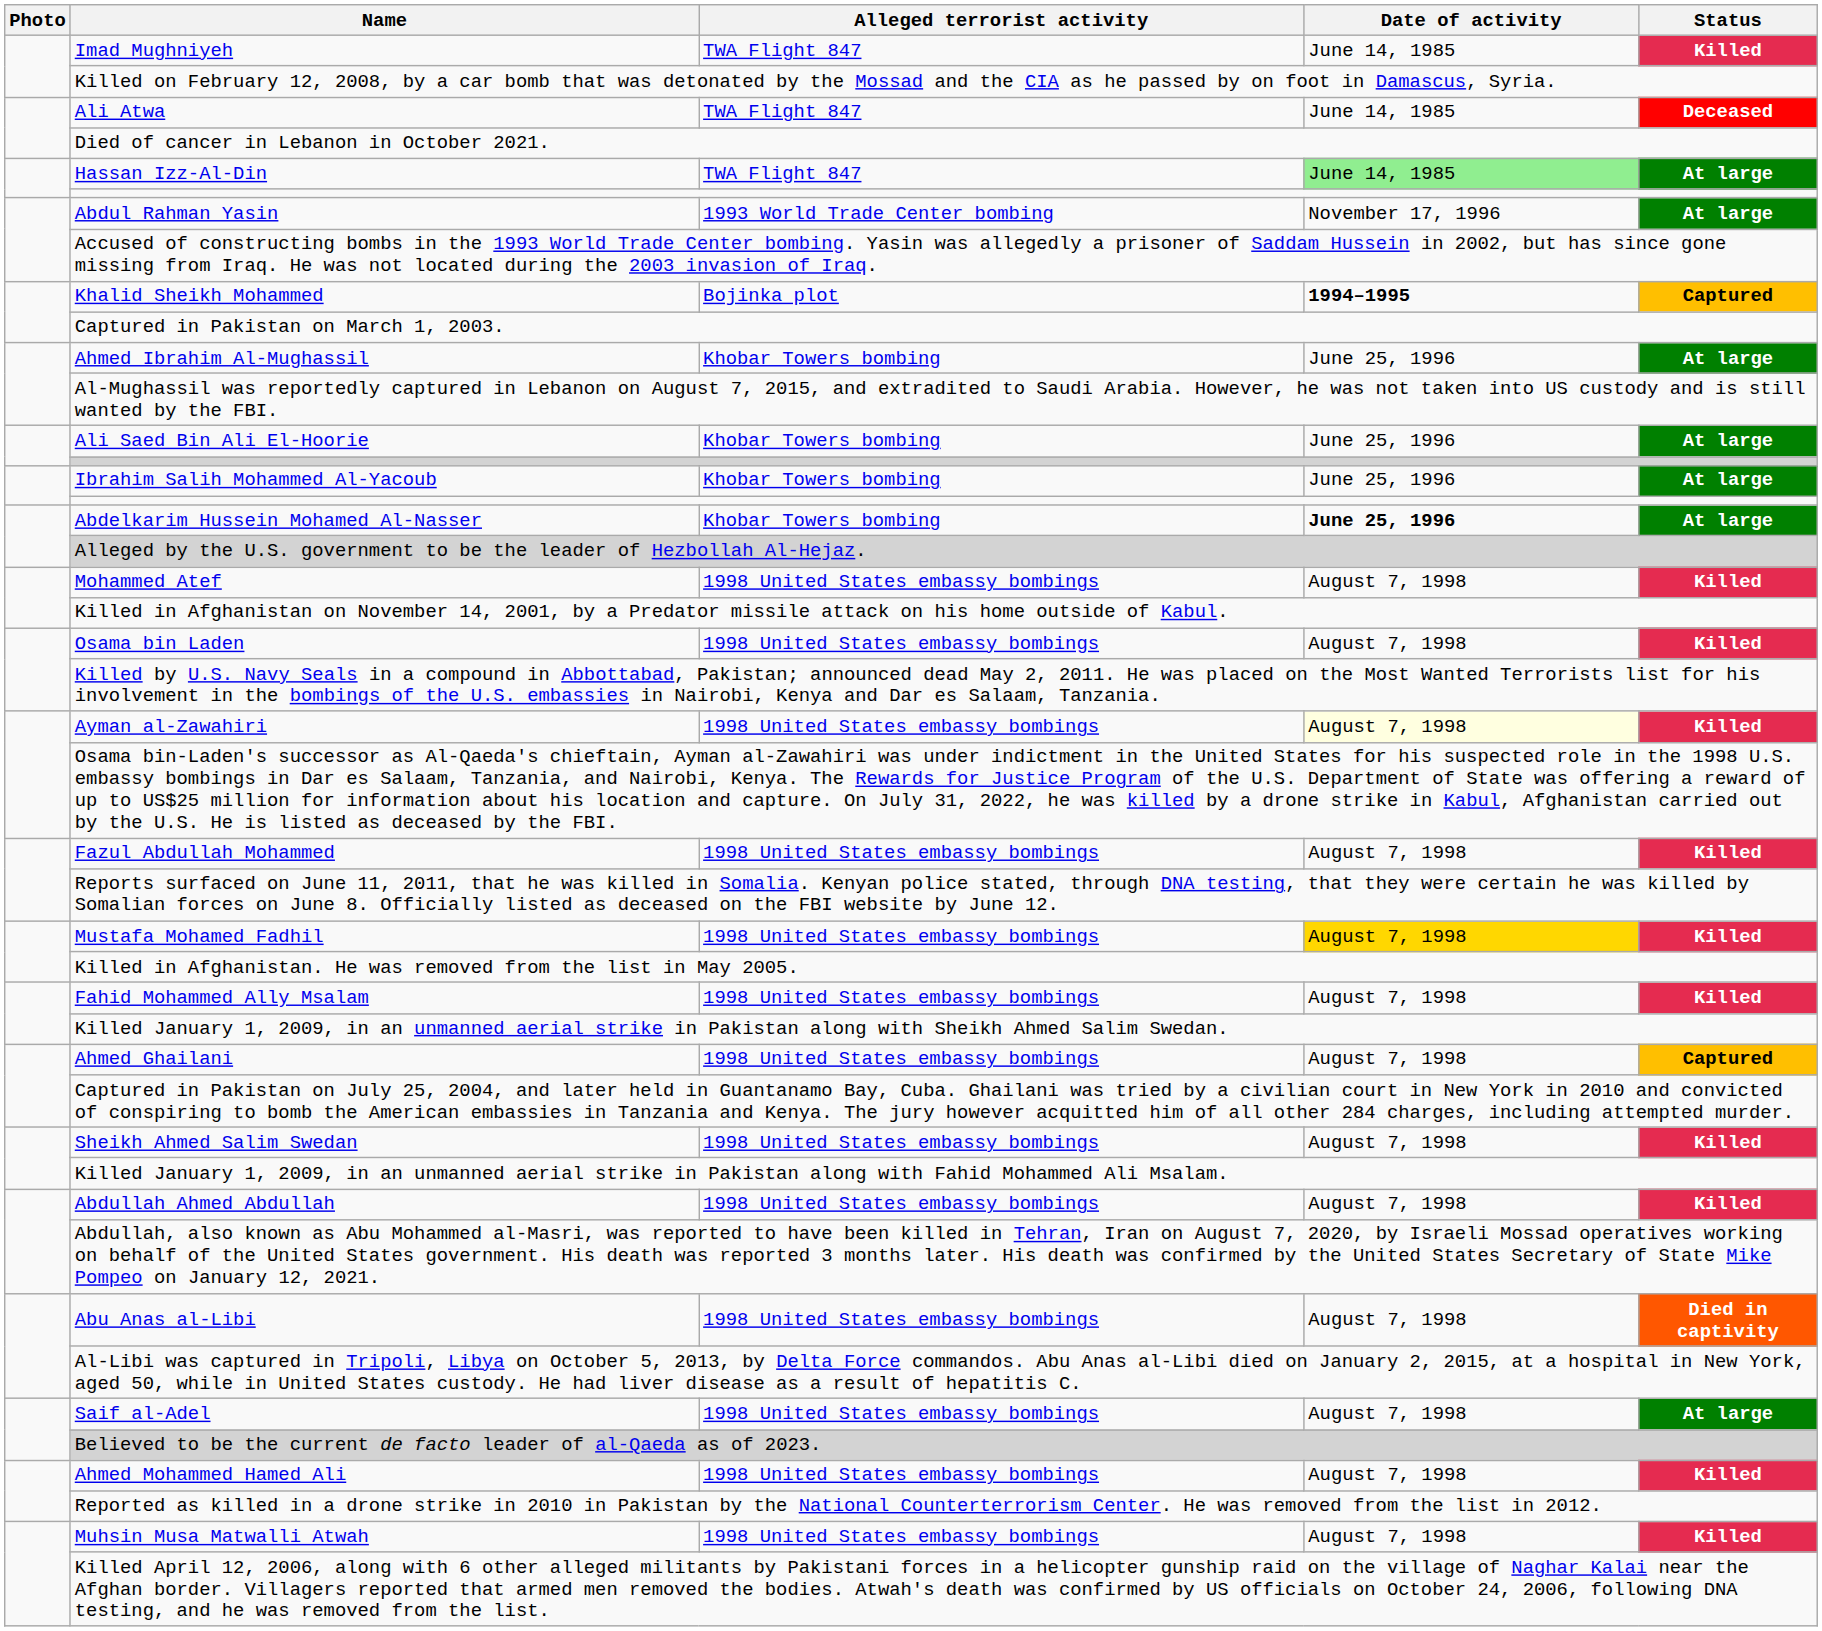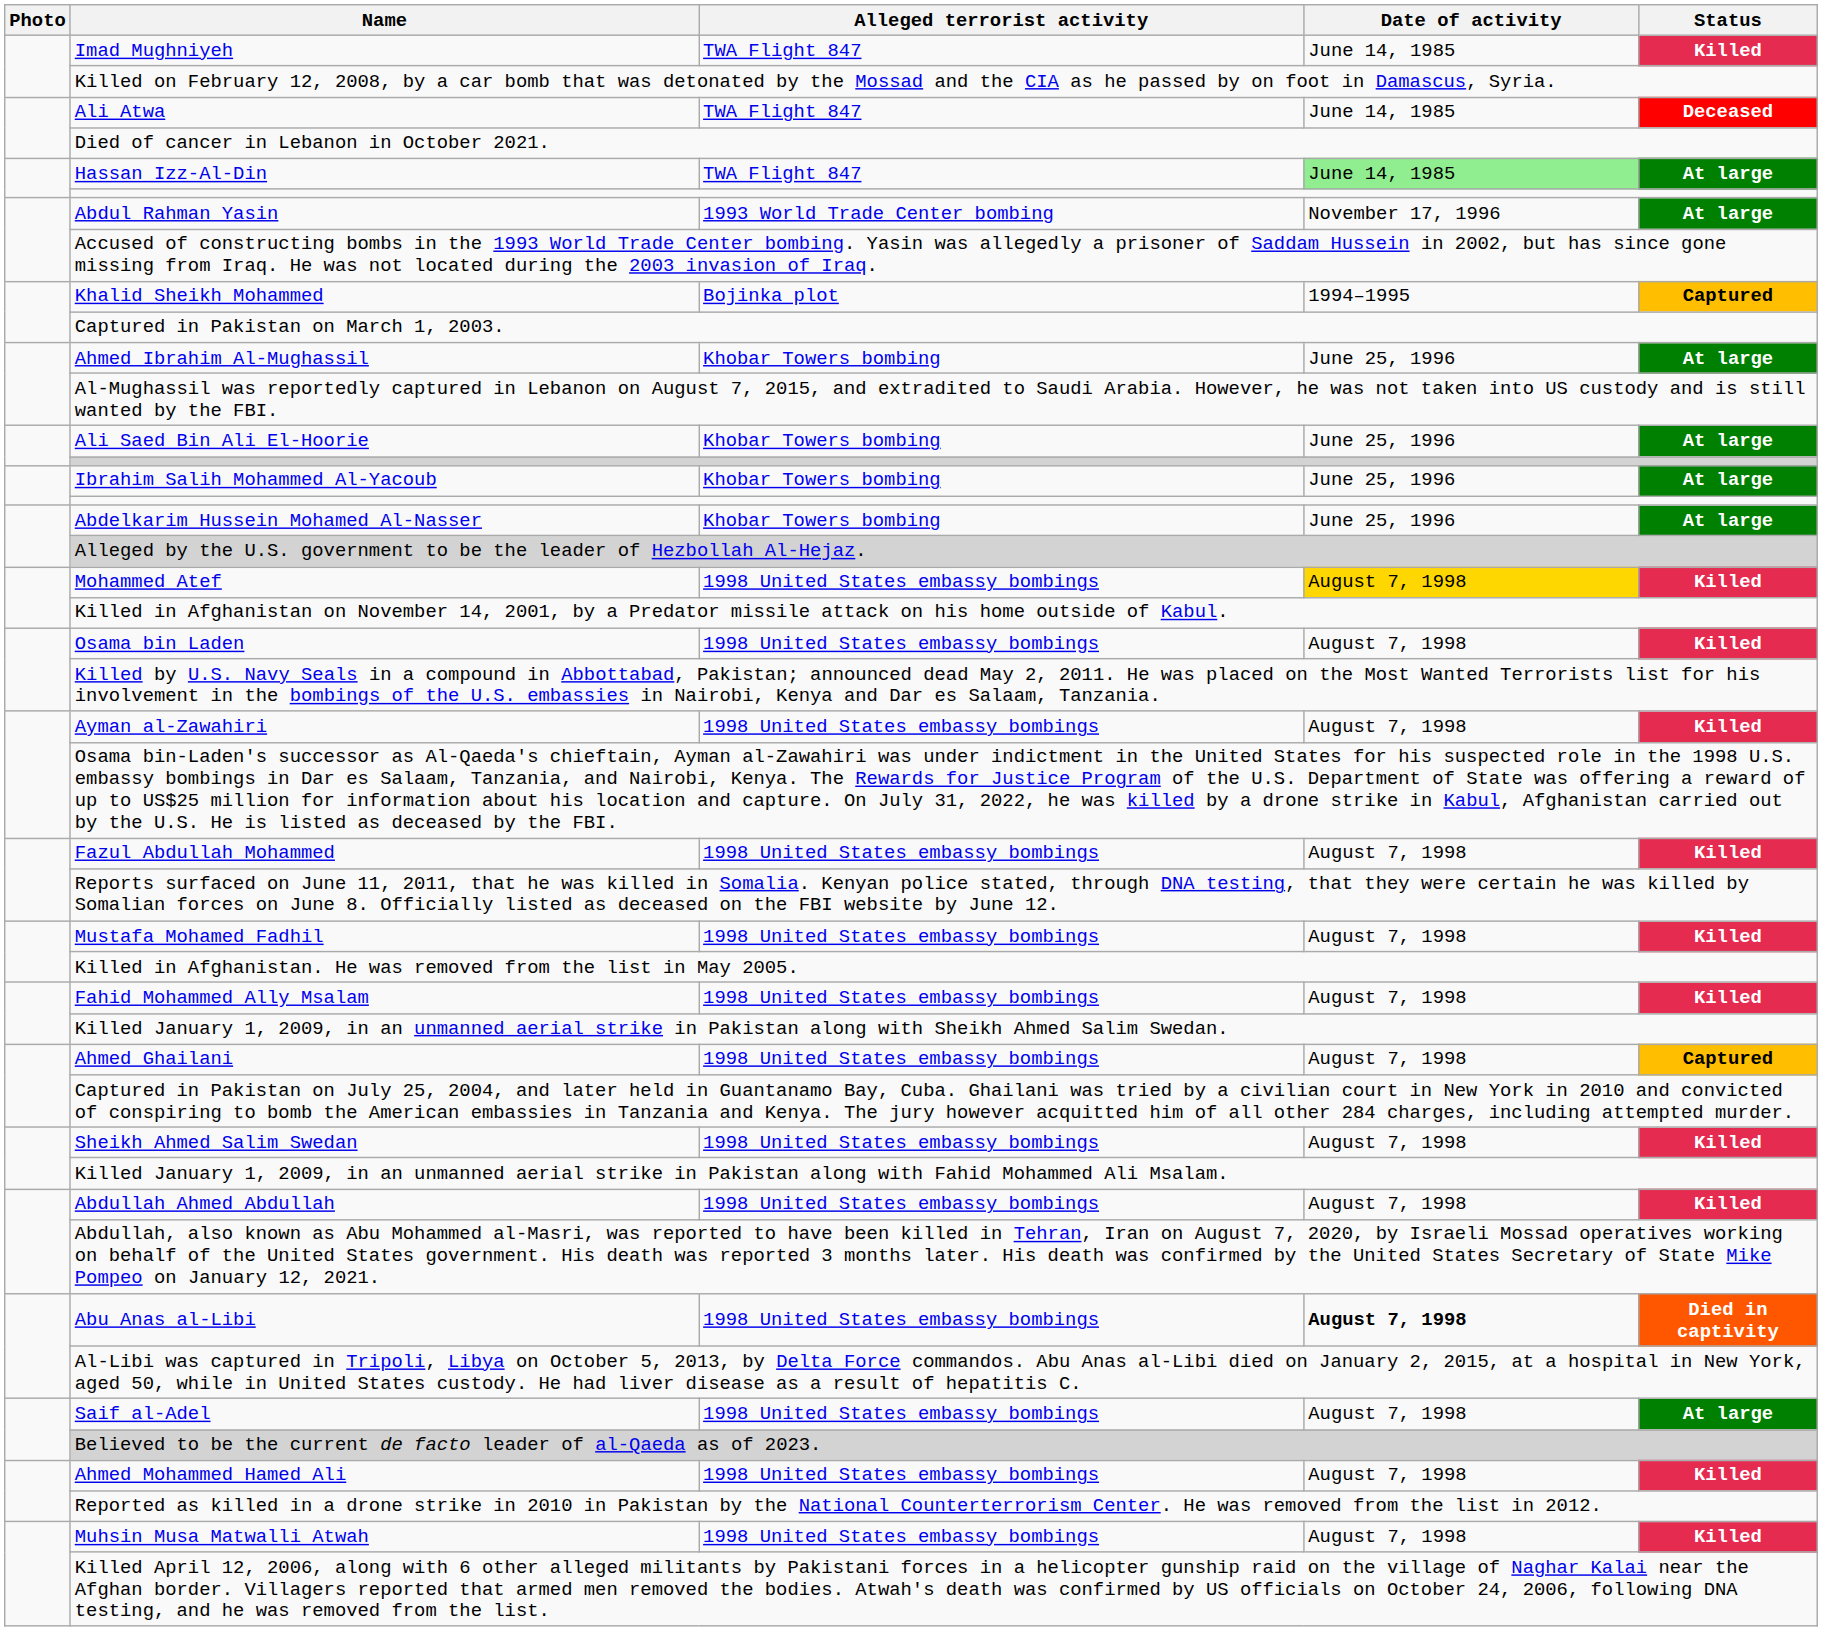Khalid Sheikh Mohammed | Date of activity: bold -> normal
Abdelkarim Hussein Mohamed Al-Nasser | Date of activity: bold -> normal
Mohammed Atef | Date of activity: no background -> gold background
Ayman al-Zawahiri | Date of activity: lightyellow background -> no background
Mustafa Mohamed Fadhil | Date of activity: gold background -> no background
Abu Anas al-Libi | Date of activity: normal -> bold
